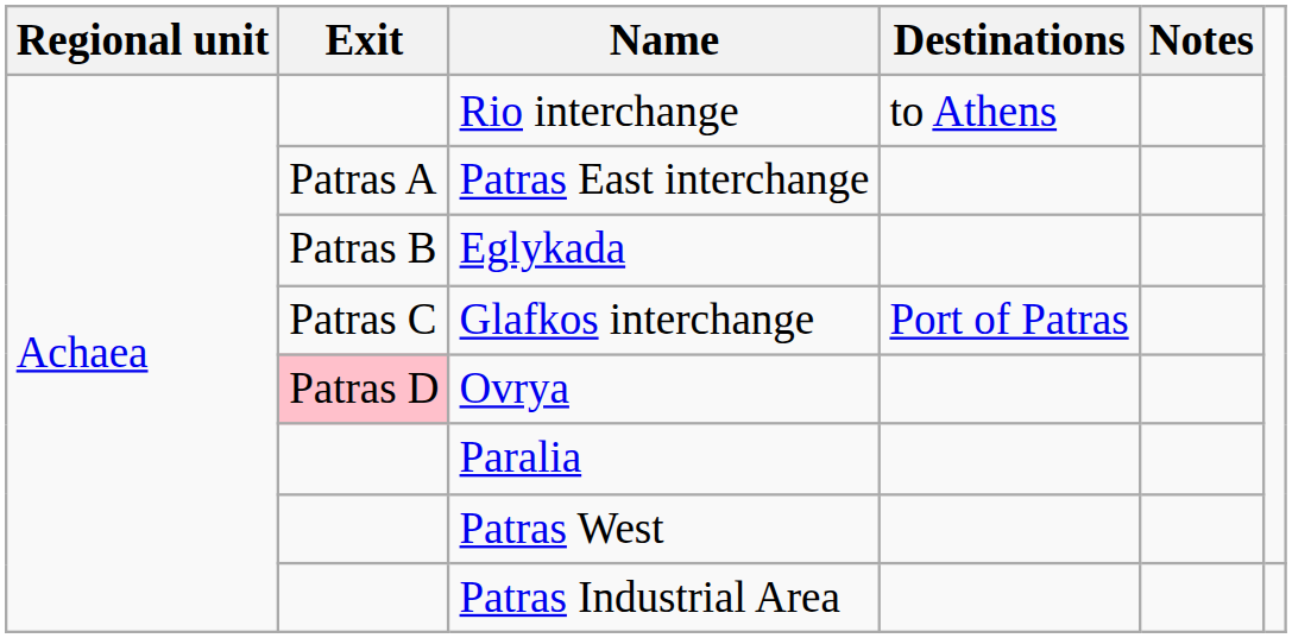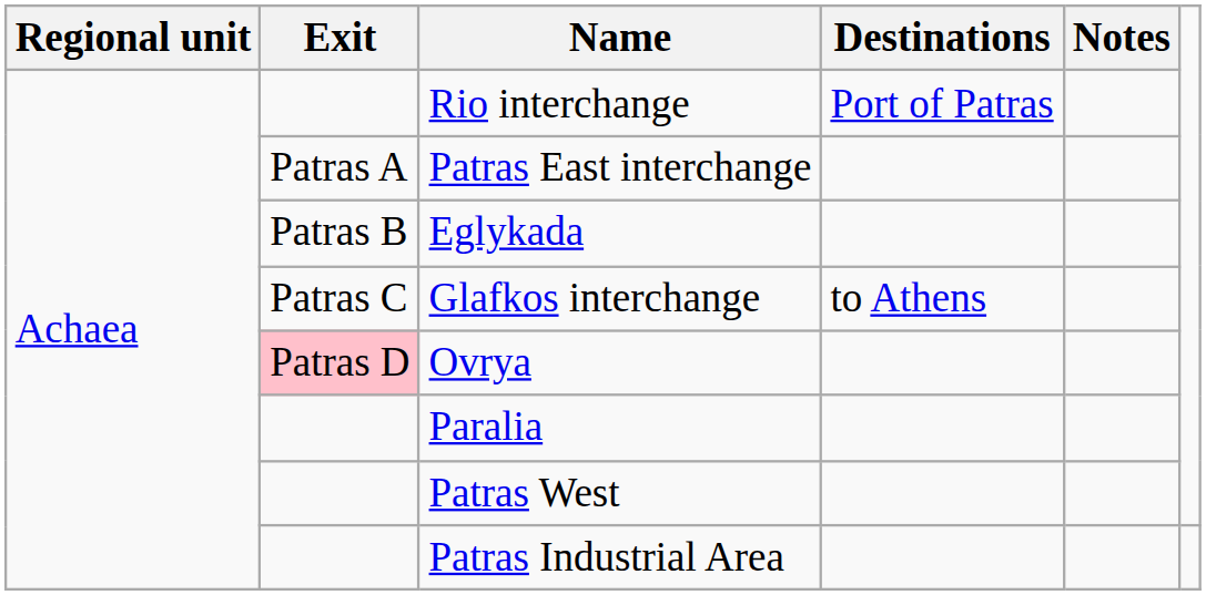Rio interchange | Destinations: to Athens -> Port of Patras
Glafkos interchange | Destinations: Port of Patras -> to Athens
